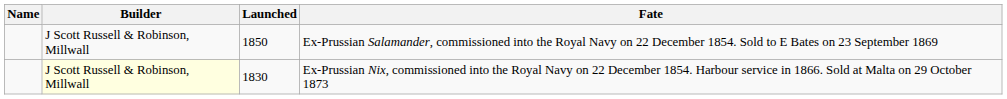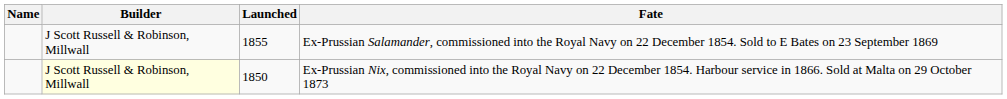row 2 | Launched: 1850 -> 1855
row 3 | Launched: 1830 -> 1850
